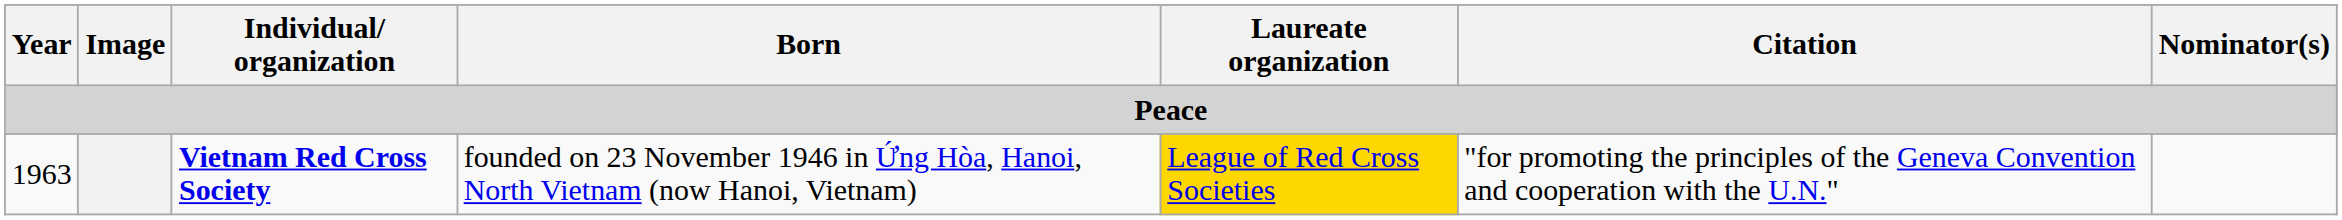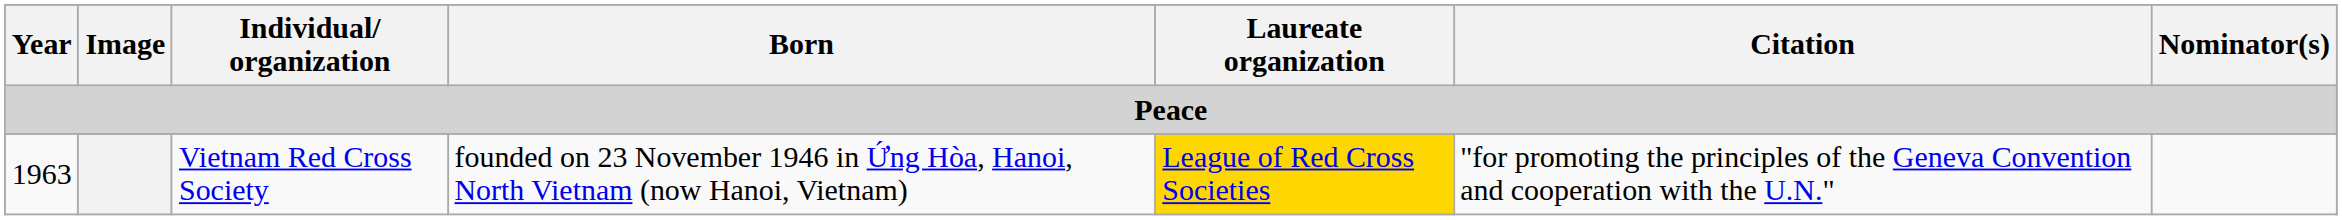1963 | Individual/ organization: bold -> normal
